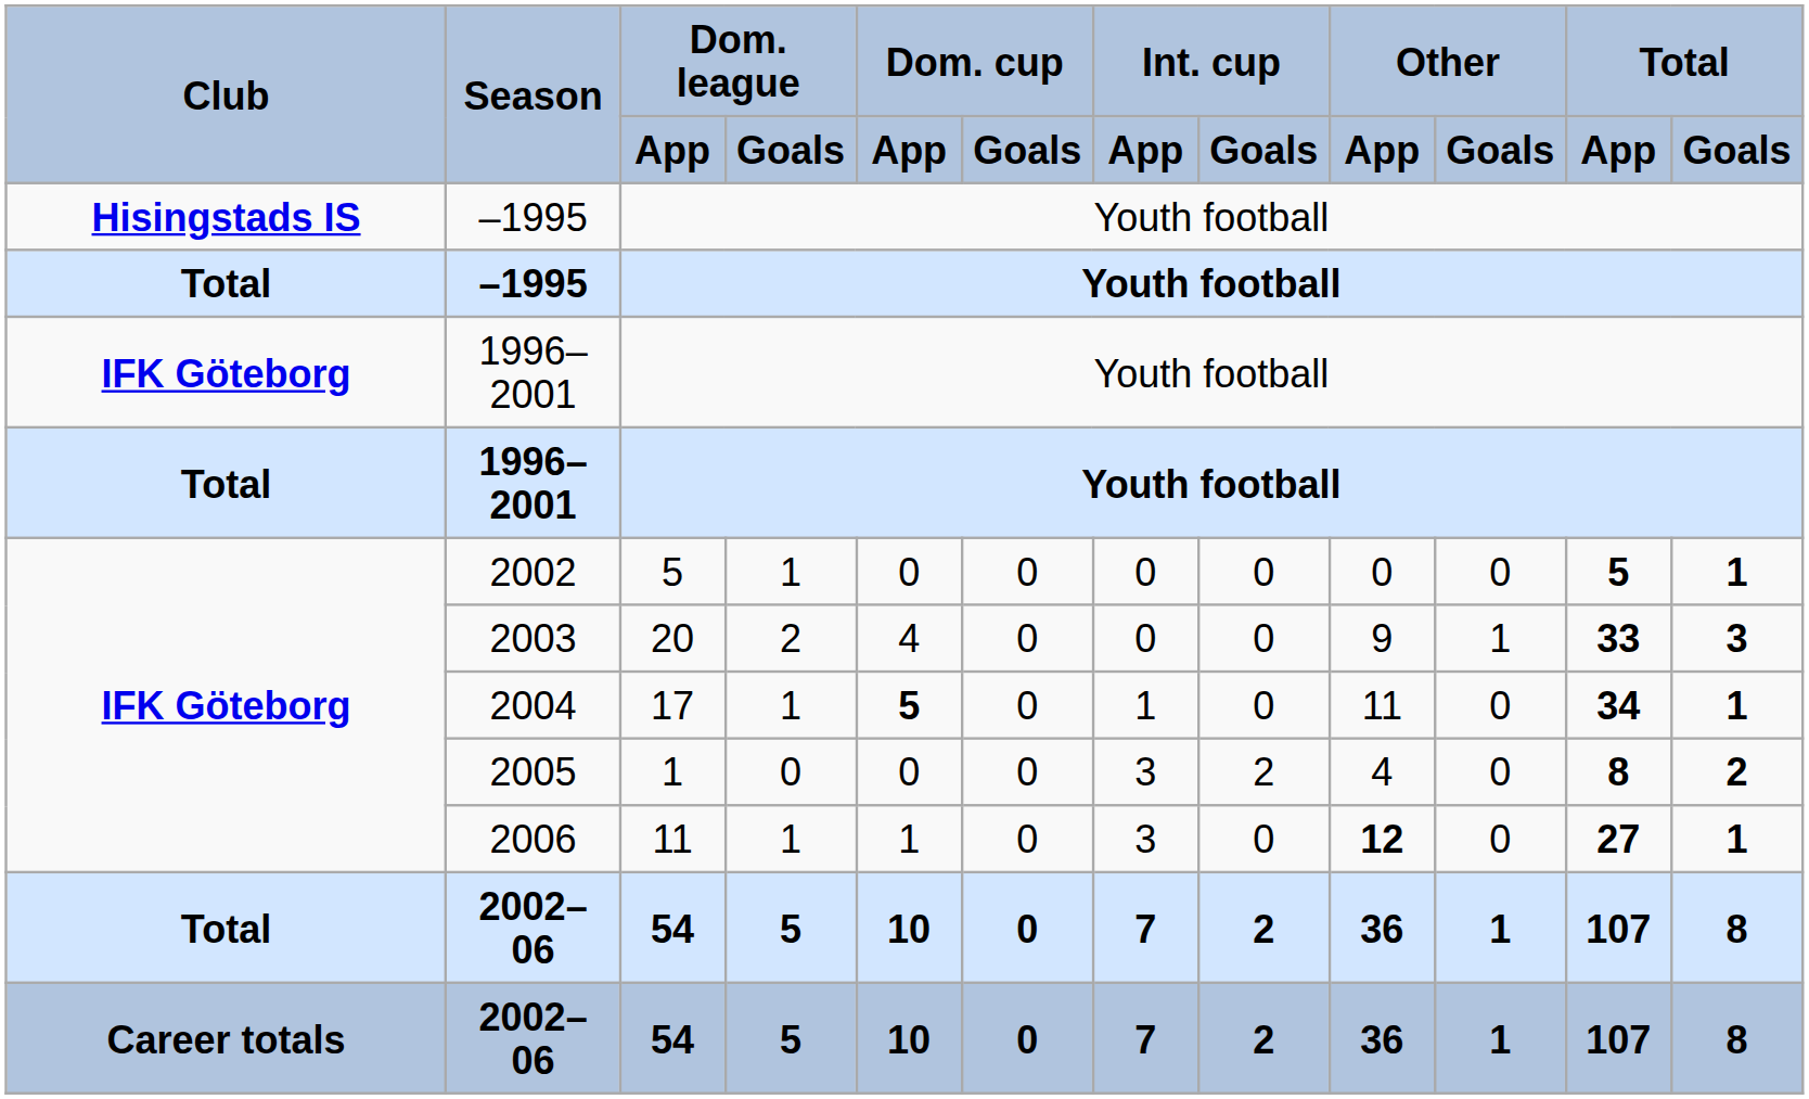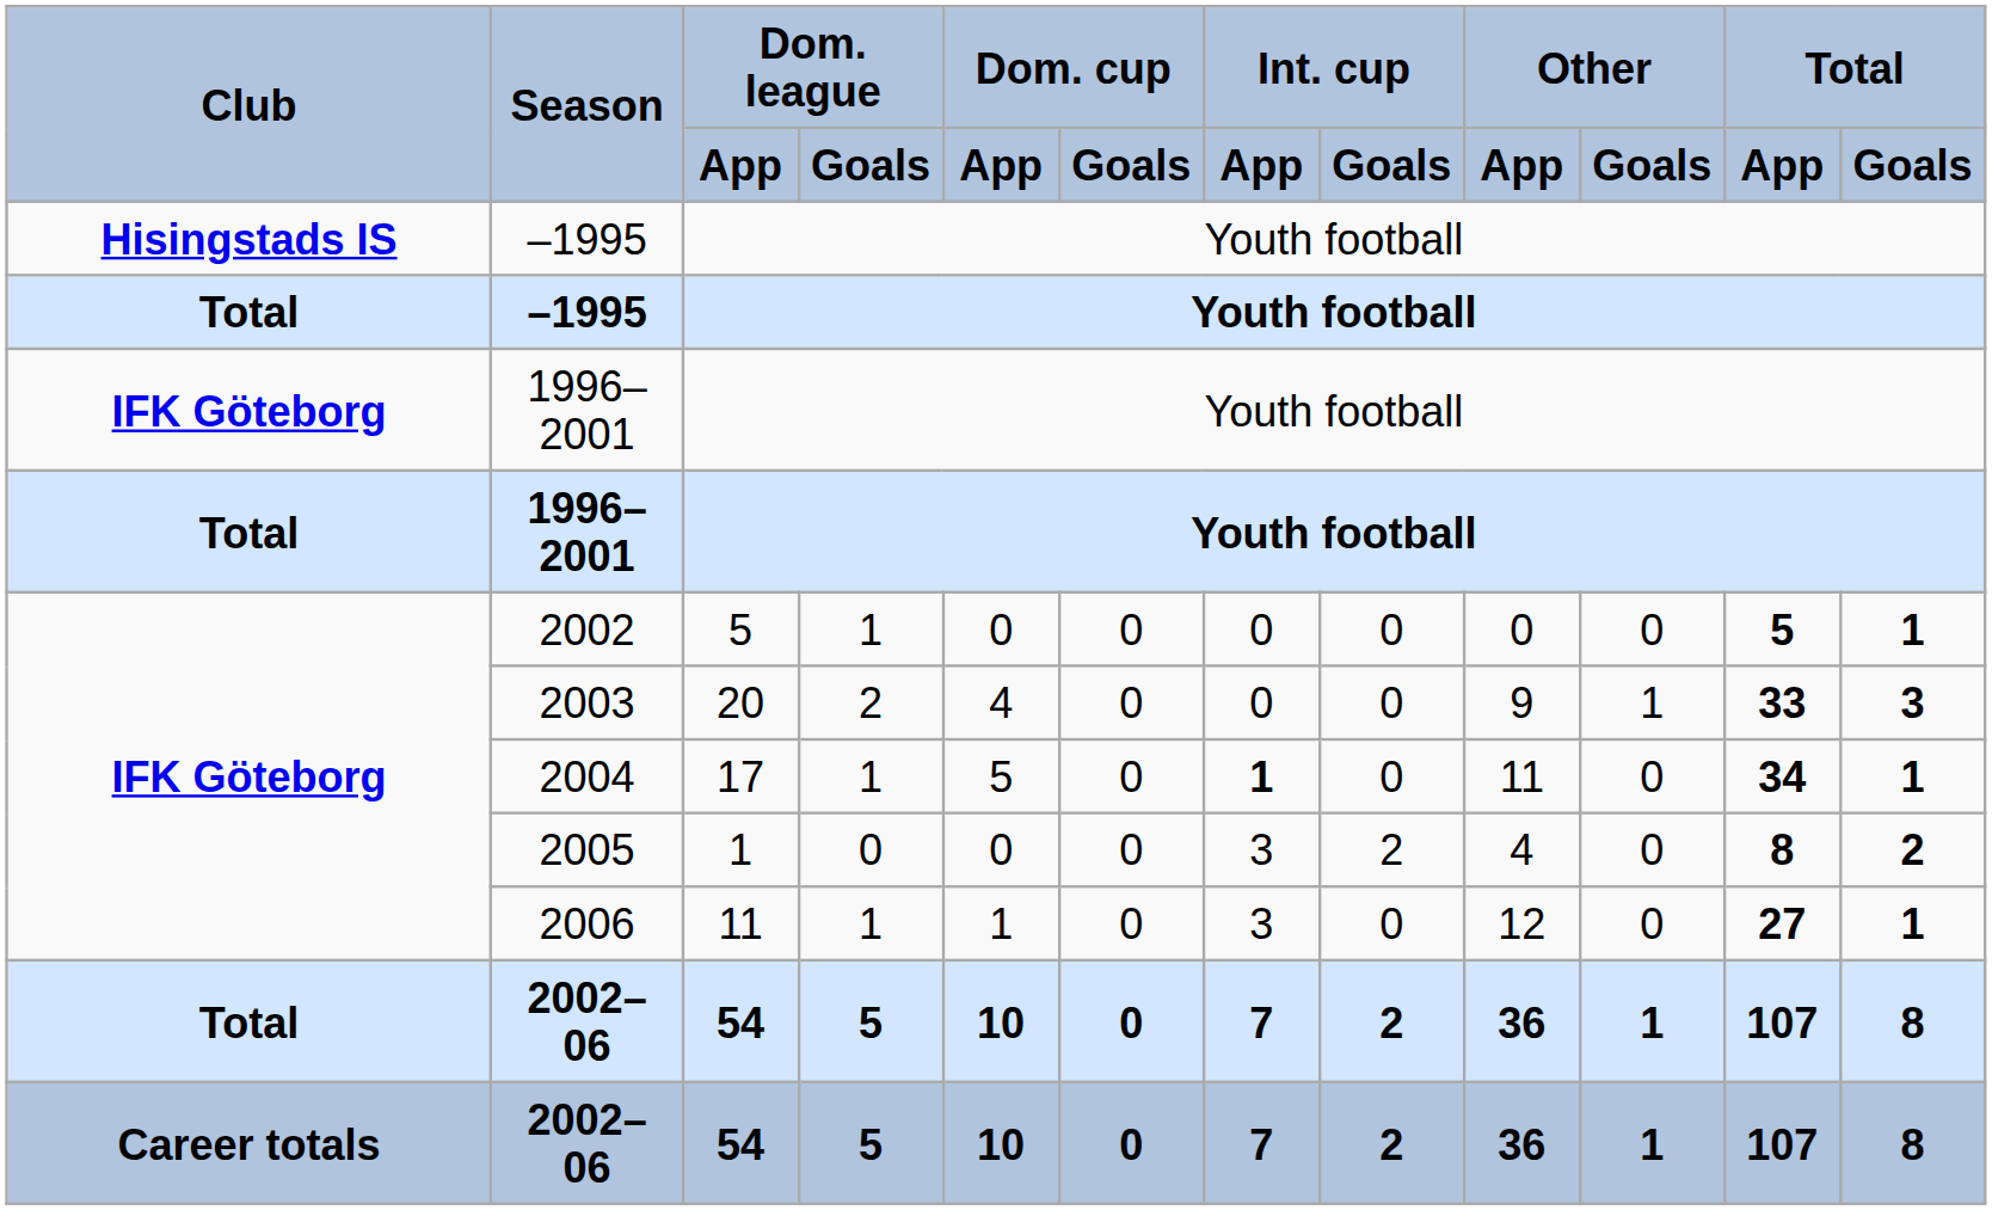2004 | Dom. cup / App: bold -> normal
2004 | Int. cup / App: normal -> bold
2006 | Other / App: bold -> normal
